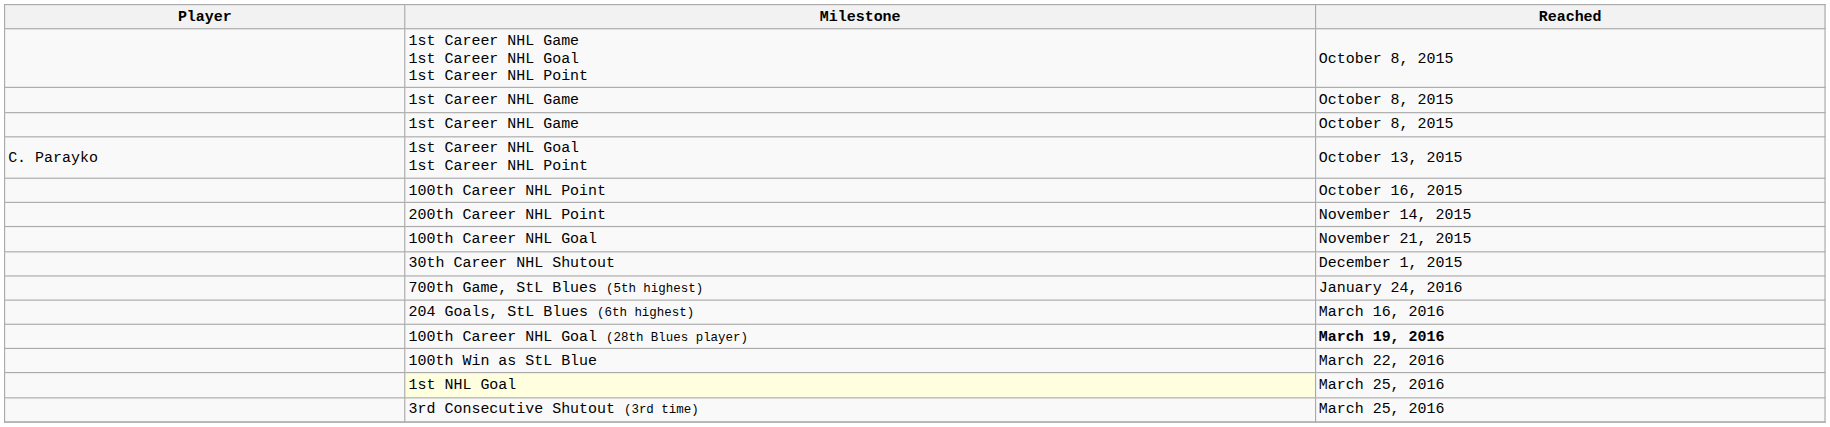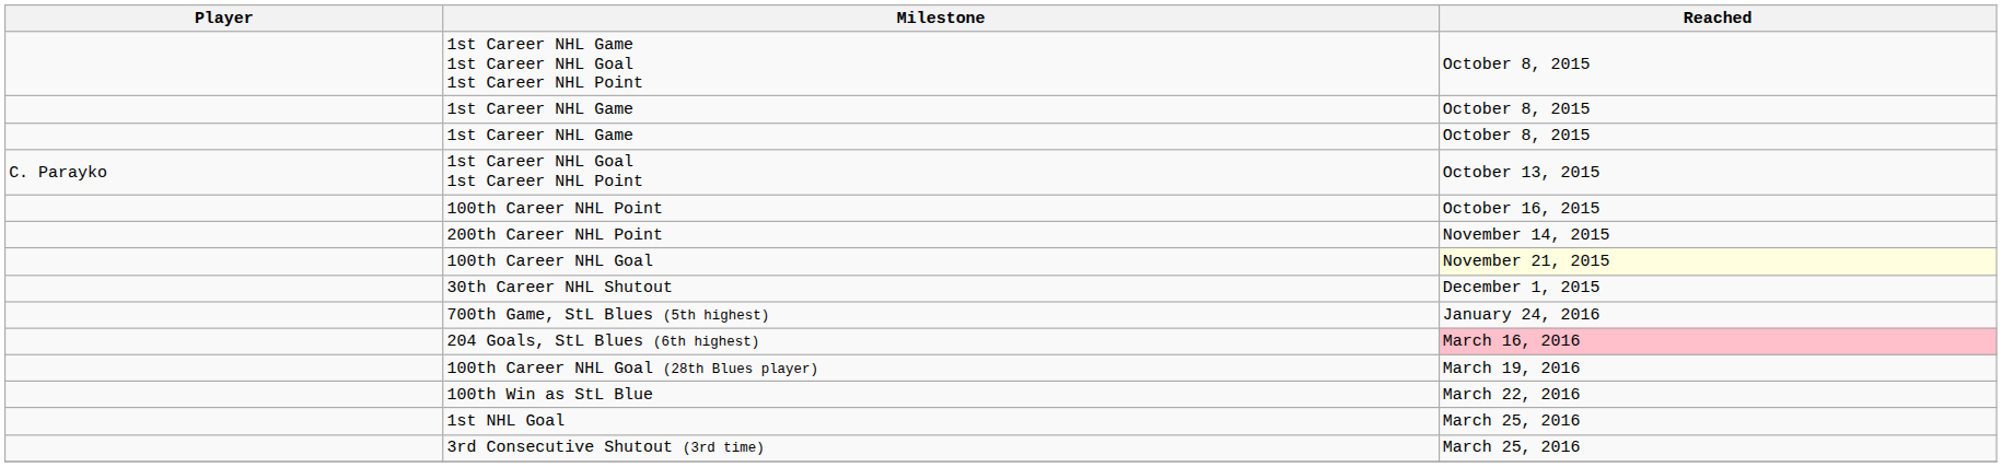100th Career NHL Goal | Reached: no background -> lightyellow background
204 Goals, StL Blues (6th highest) | Reached: no background -> pink background
100th Career NHL Goal (28th Blues player) | Reached: bold -> normal
1st NHL Goal | Milestone: lightyellow background -> no background
